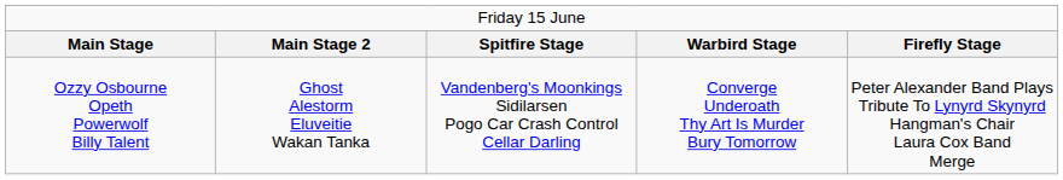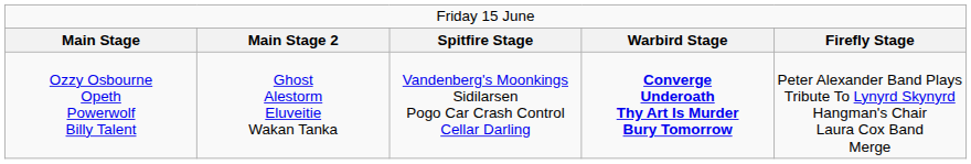Ozzy Osbourne Opeth Powerwolf Billy Talent | column 4: normal -> bold
